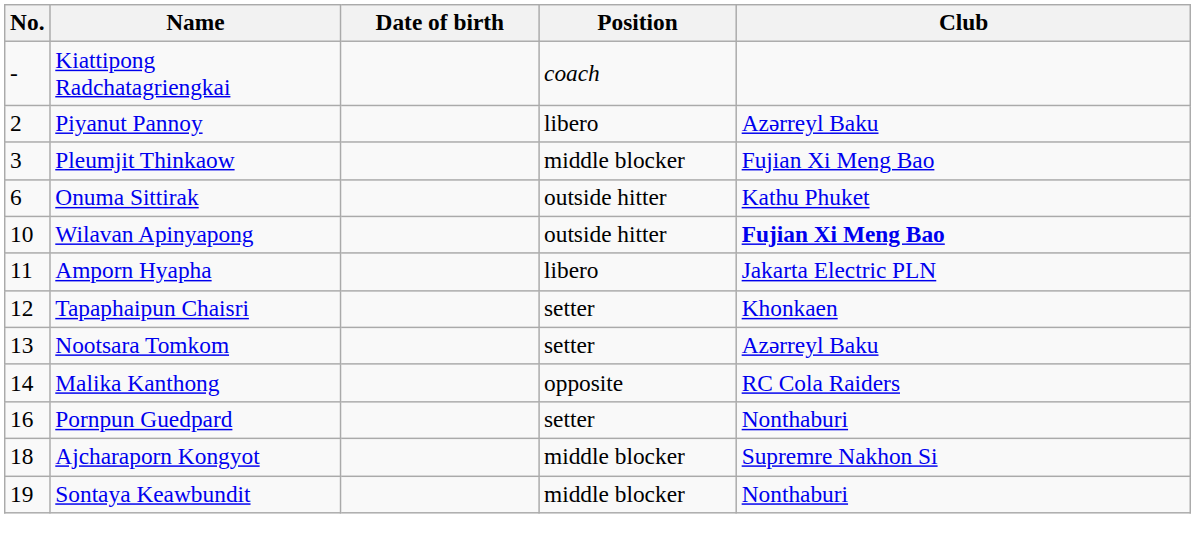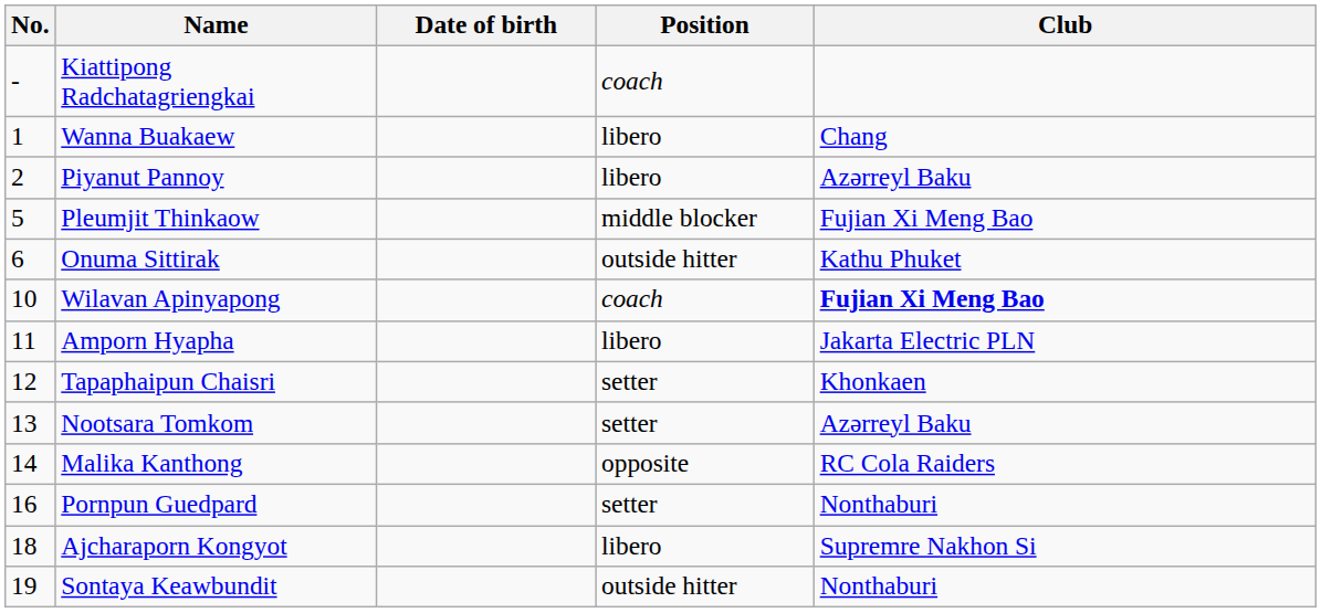+ row: 1 | Wanna Buakaew | libero | Chang
Pleumjit Thinkaow | No.: 3 -> 5
Wilavan Apinyapong | Position: outside hitter -> coach
Ajcharaporn Kongyot | Position: middle blocker -> libero
Sontaya Keawbundit | Position: middle blocker -> outside hitter
